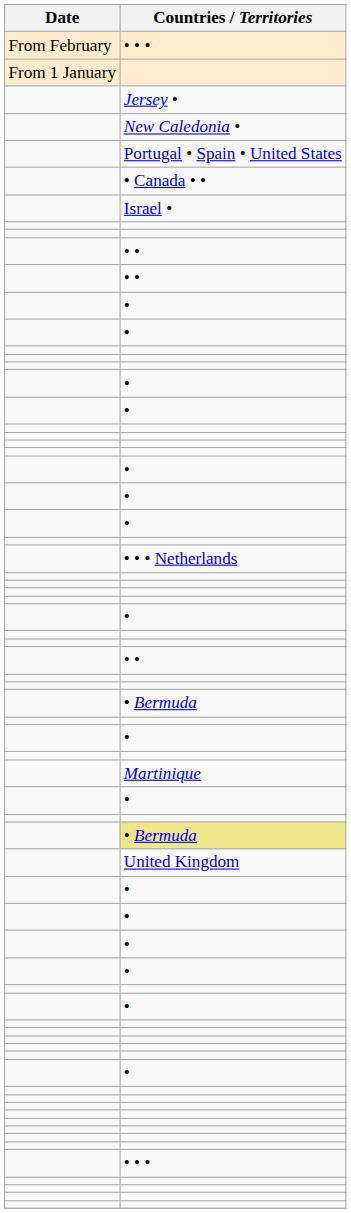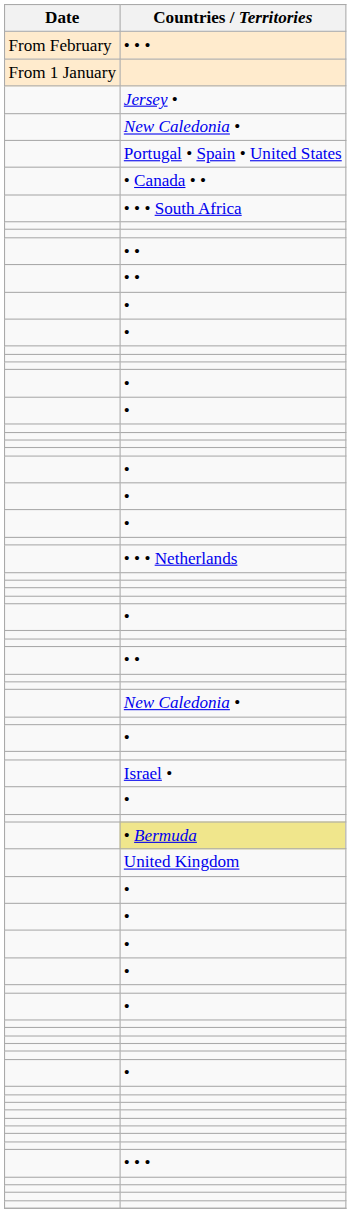row 8 | Countries / Territories: Israel • -> • • • South Africa
row 39 | Countries / Territories: • Bermuda -> New Caledonia •
row 43 | Countries / Territories: Martinique -> Israel •
